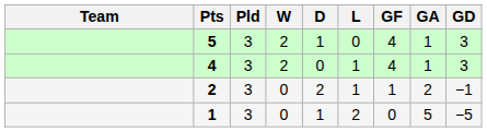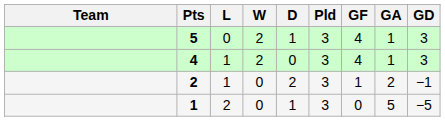columns swapped: Pld <-> L
